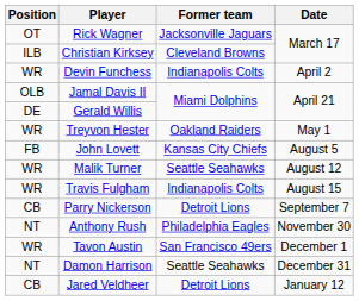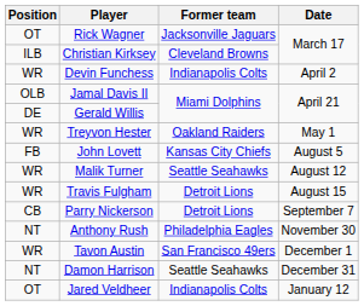Travis Fulgham | Former team: Indianapolis Colts -> Detroit Lions
Jared Veldheer | Position: CB -> OT
Jared Veldheer | Former team: Detroit Lions -> Indianapolis Colts
